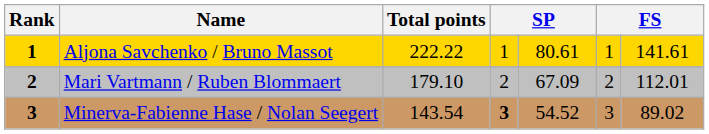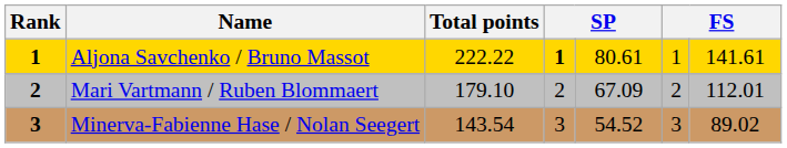Aljona Savchenko / Bruno Massot | column 4: normal -> bold
Minerva-Fabienne Hase / Nolan Seegert | column 4: bold -> normal
